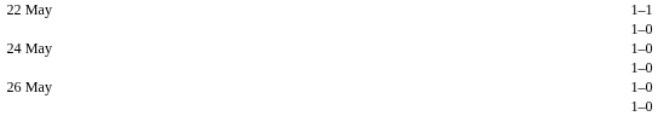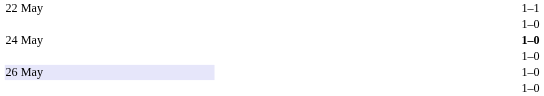24 May | column 2: normal -> bold
26 May | column 1: no background -> lavender background
